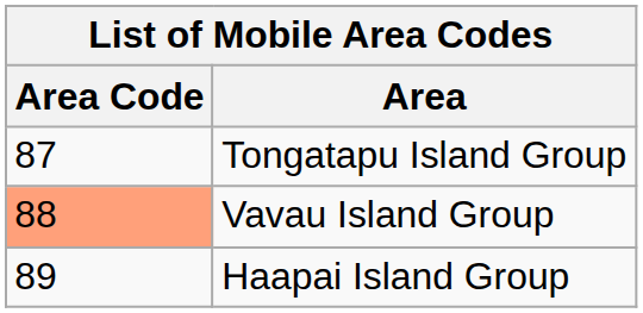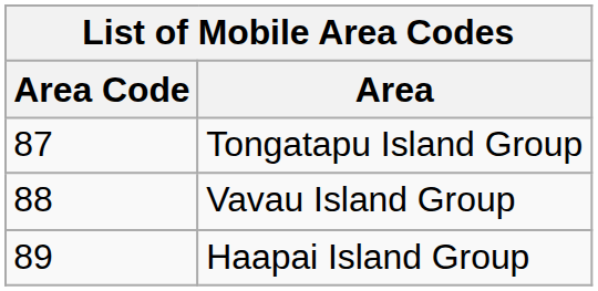Vavau Island Group | Area Code: lightsalmon background -> no background
